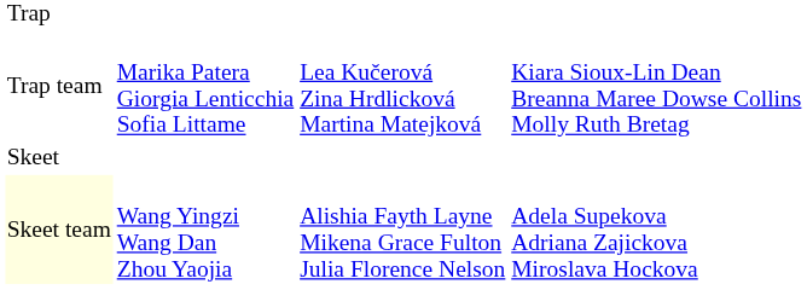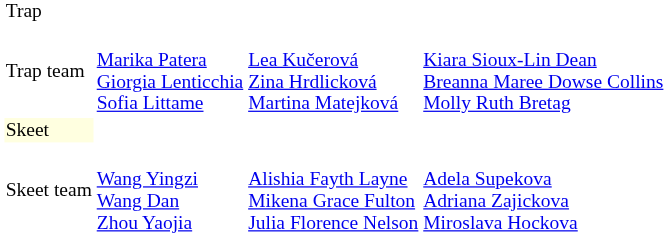Skeet | column 1: no background -> lightyellow background
Skeet team | column 1: lightyellow background -> no background
